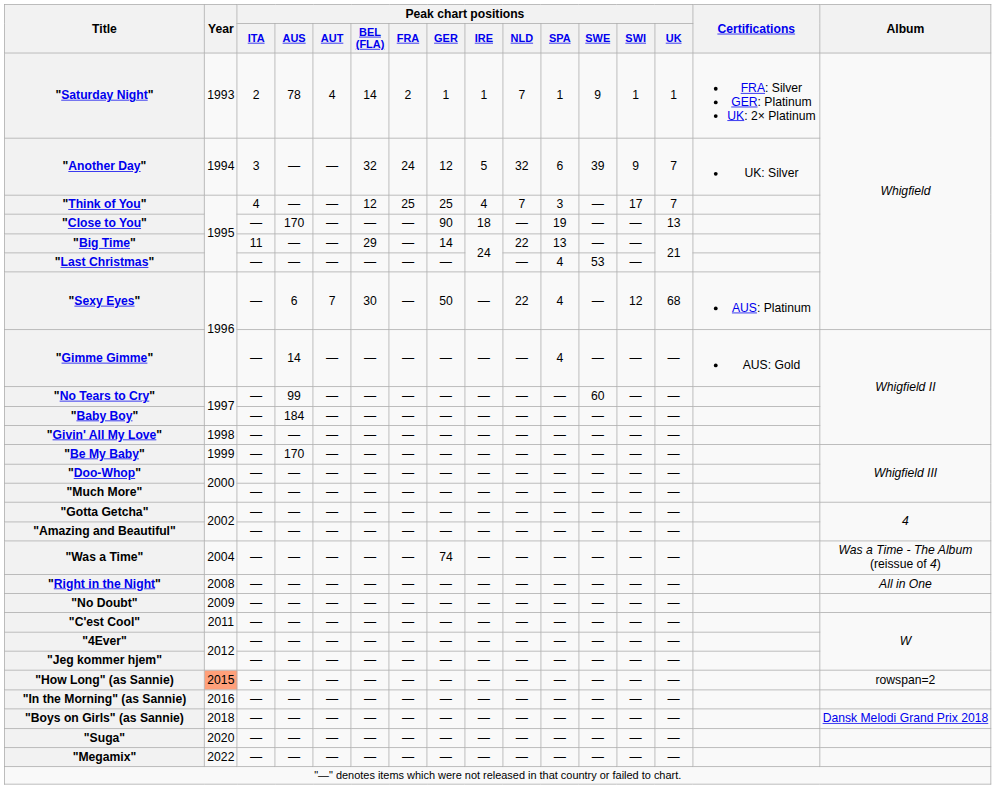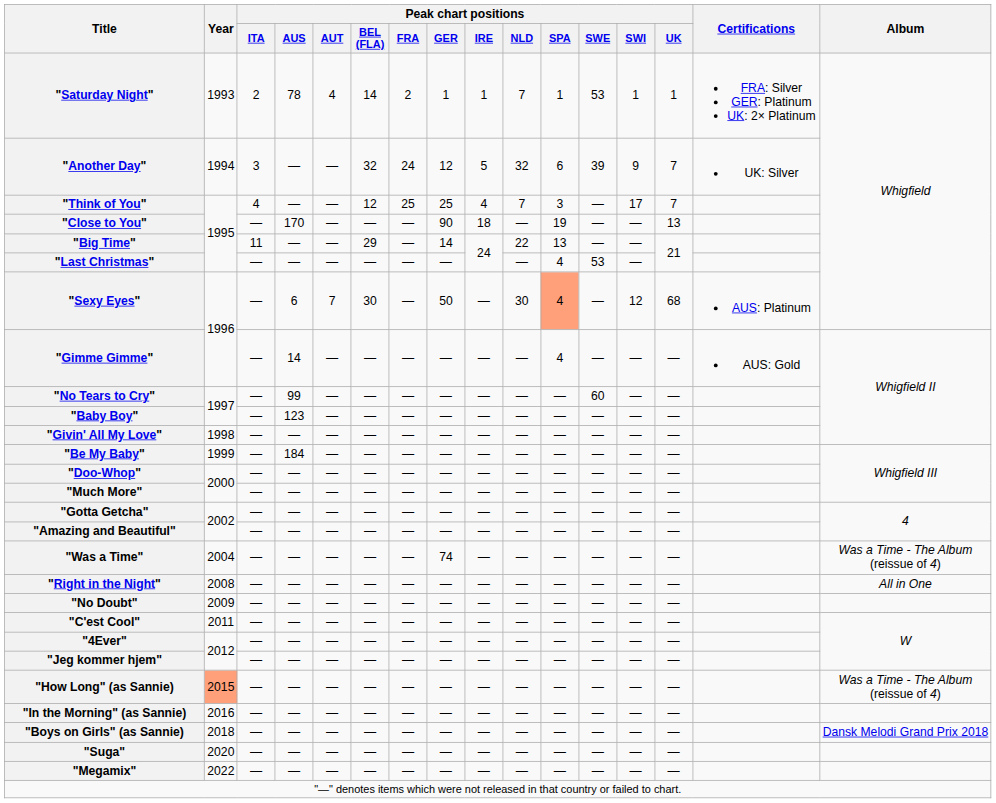"Saturday Night" | Peak chart positions / SWE: 9 -> 53
"Sexy Eyes" | Peak chart positions / NLD: 22 -> 30
"Sexy Eyes" | Peak chart positions / SPA: no background -> lightsalmon background
"Baby Boy" | Peak chart positions / AUS: 184 -> 123
"Be My Baby" | Peak chart positions / AUS: 170 -> 184
"How Long" (as Sannie) | Album: rowspan=2 -> Was a Time - The Album (reissue of 4)
